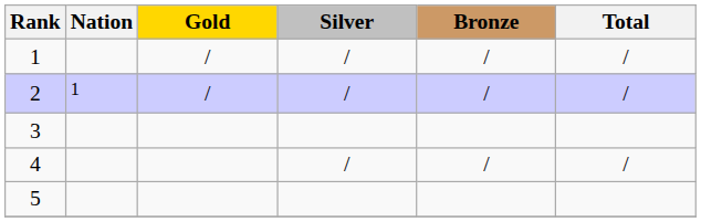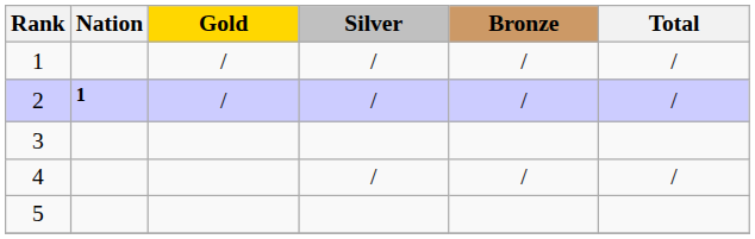2 | Nation: normal -> bold
